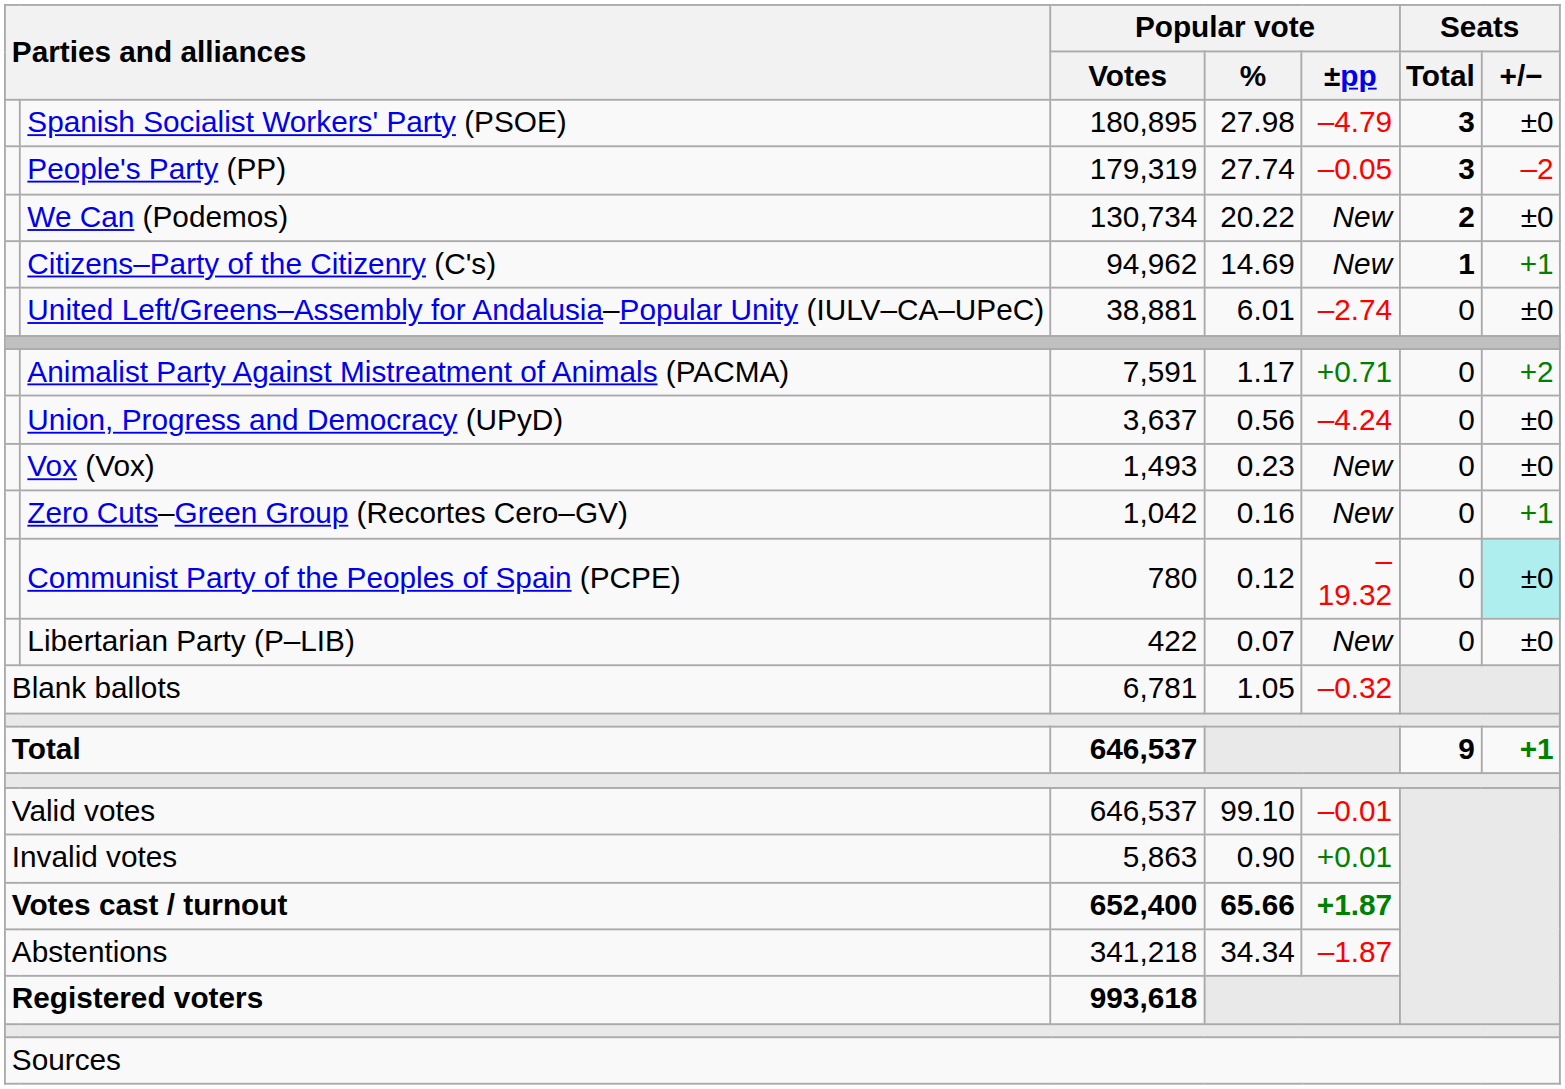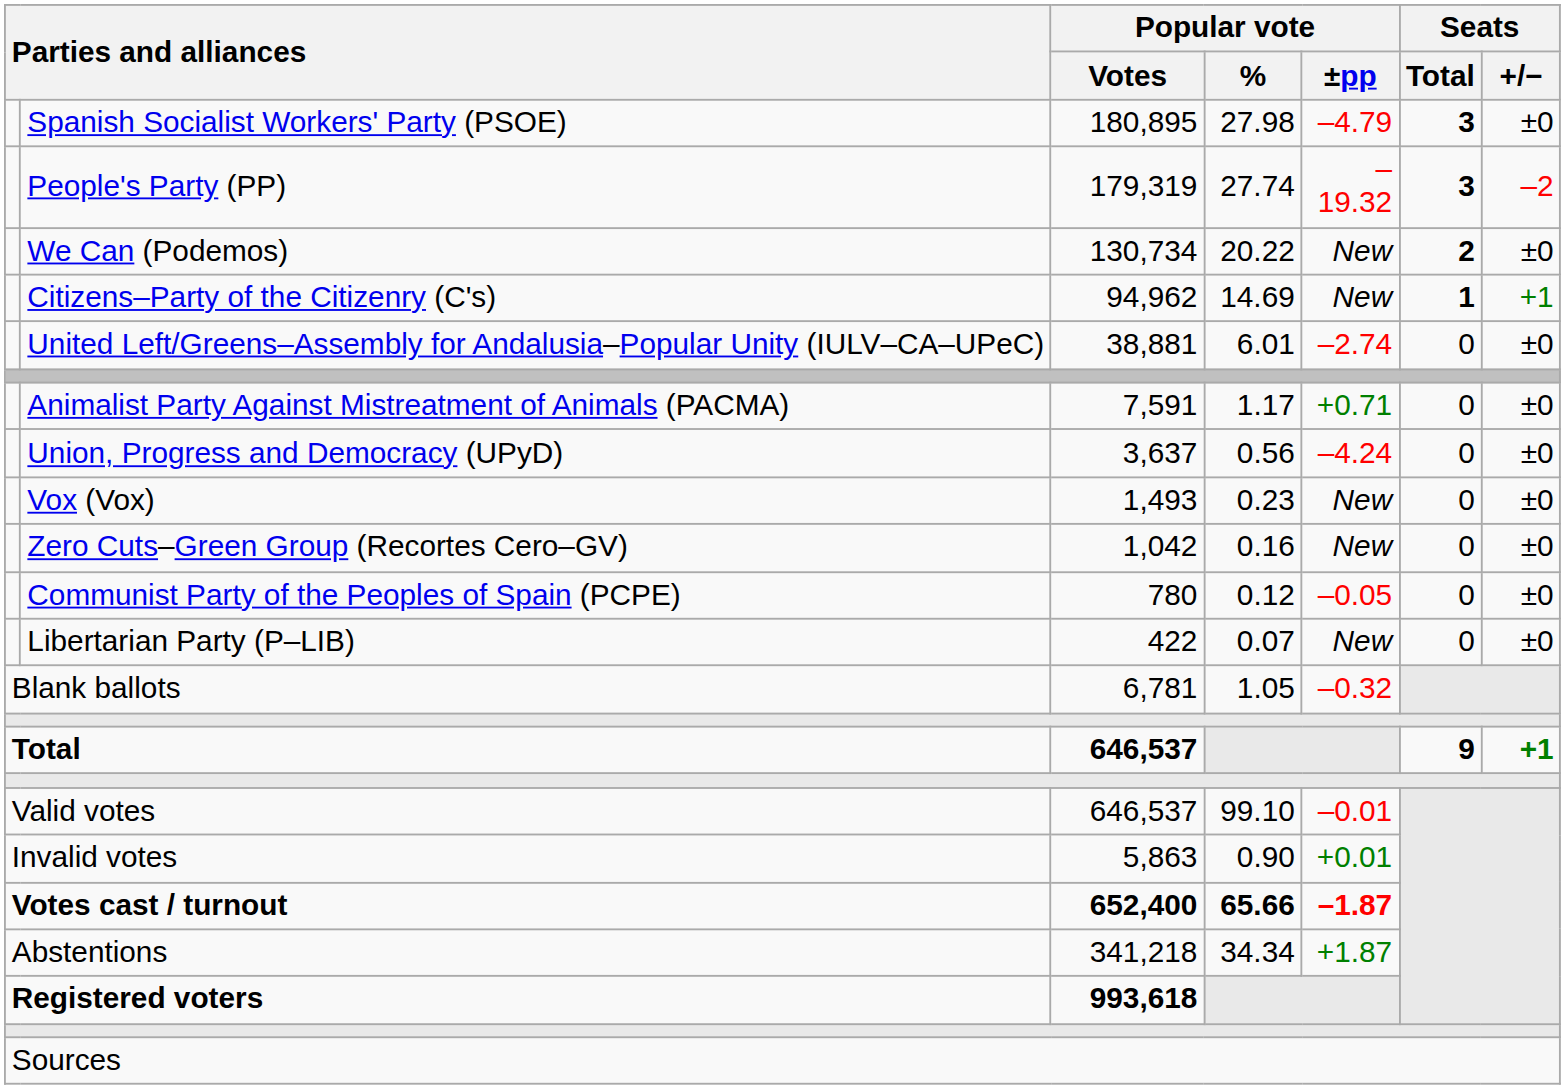People's Party (PP) | Popular vote / ±pp: –0.05 -> –19.32
Animalist Party Against Mistreatment of Animals (PACMA) | Seats / +/−: +2 -> ±0
Zero Cuts–Green Group (Recortes Cero–GV) | Seats / +/−: +1 -> ±0
Communist Party of the Peoples of Spain (PCPE) | Popular vote / ±pp: –19.32 -> –0.05
Communist Party of the Peoples of Spain (PCPE) | Seats / +/−: paleturquoise background -> no background
Votes cast / turnout | Popular vote / ±pp: +1.87 -> –1.87
Abstentions | Popular vote / ±pp: –1.87 -> +1.87
